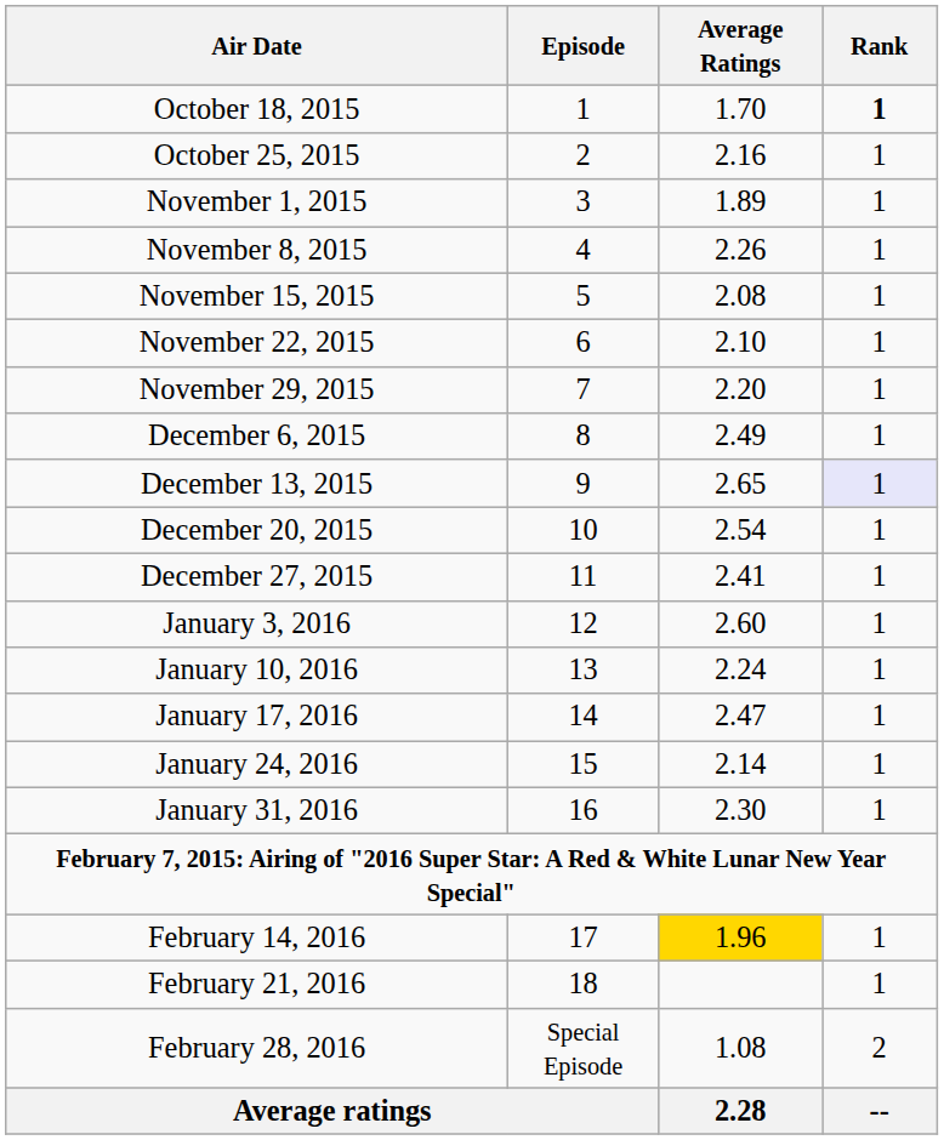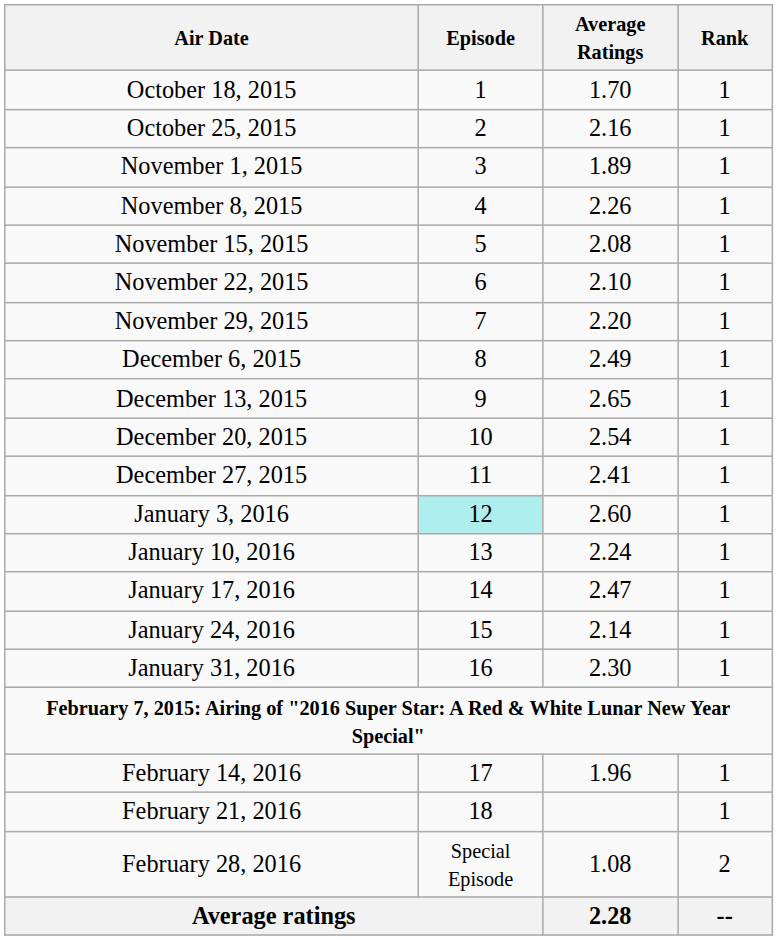October 18, 2015 | Rank: bold -> normal
December 13, 2015 | Rank: lavender background -> no background
January 3, 2016 | Episode: no background -> paleturquoise background
February 14, 2016 | Average Ratings: gold background -> no background
